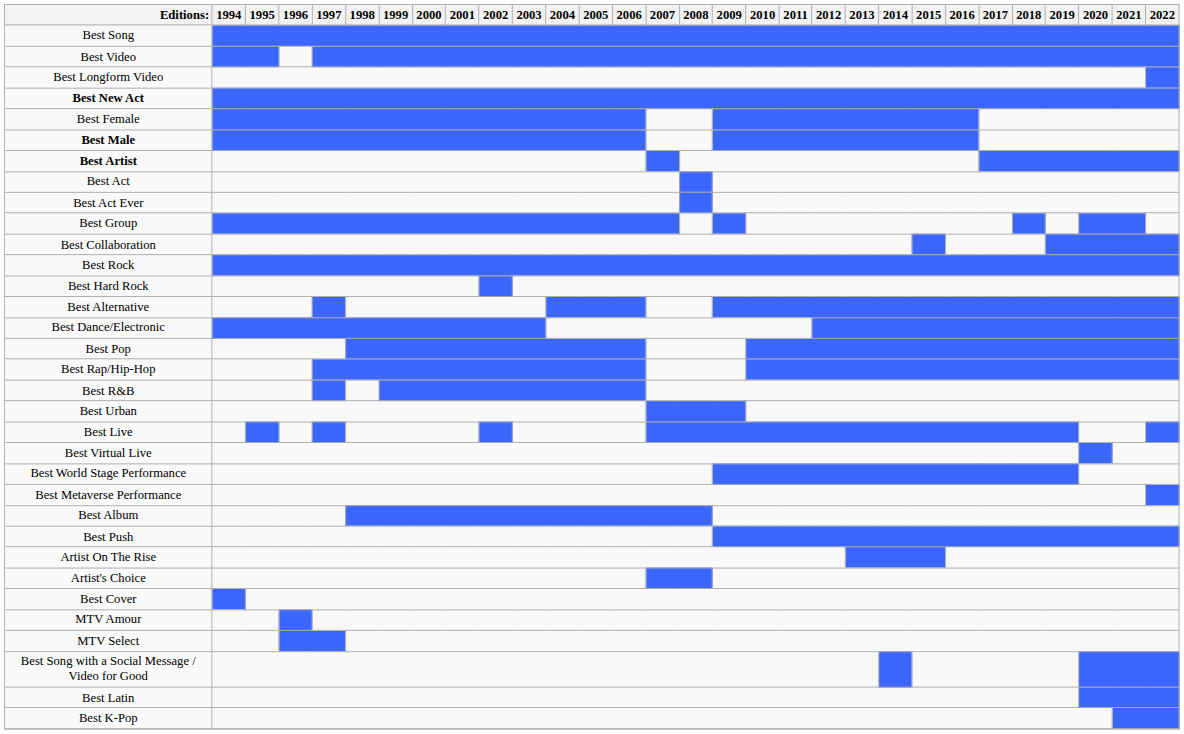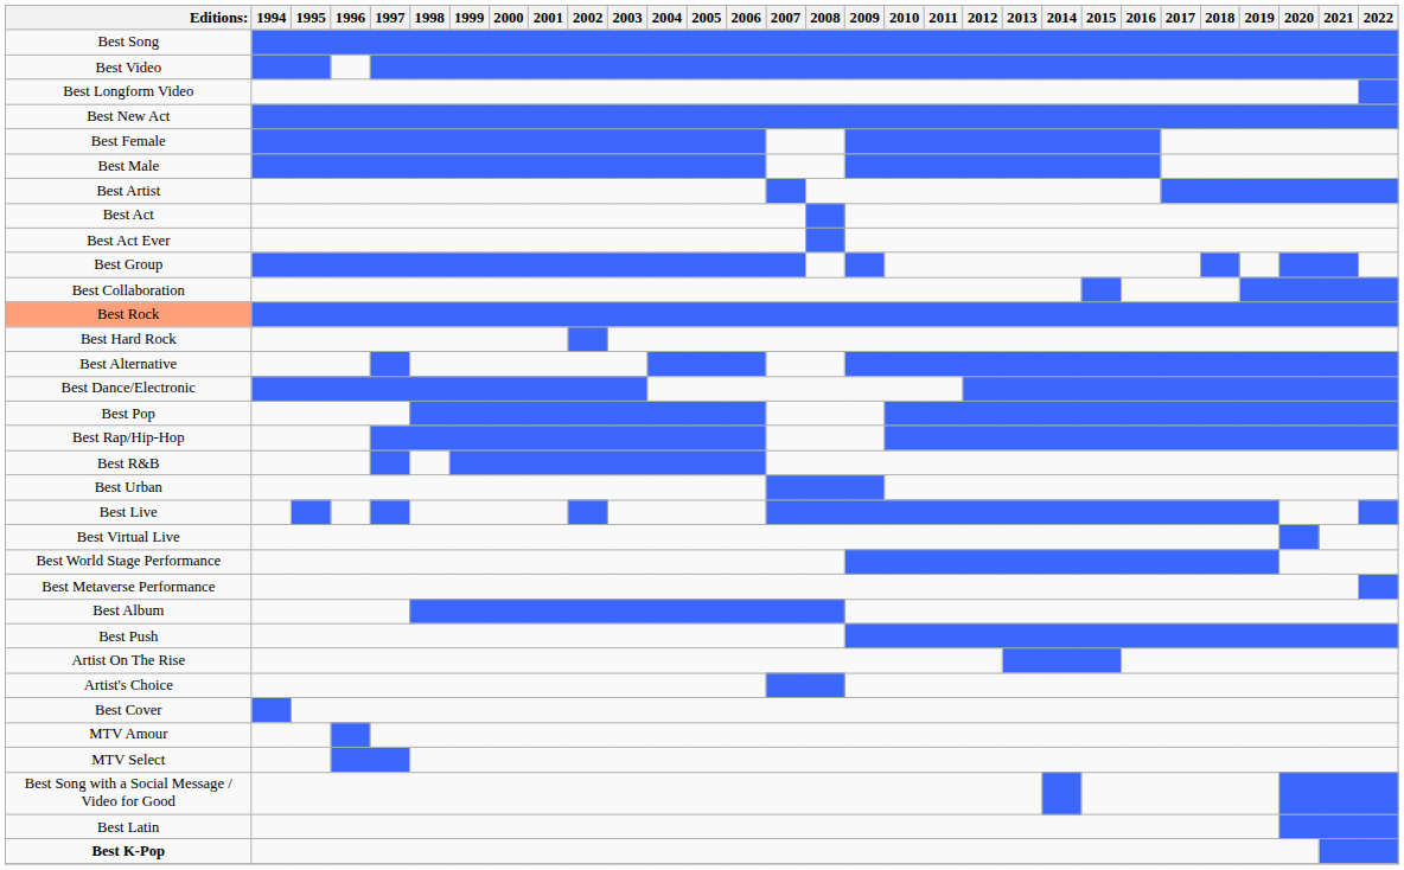Best New Act | Editions:: bold -> normal
Best Male | Editions:: bold -> normal
Best Artist | Editions:: bold -> normal
Best Rock | Editions:: no background -> lightsalmon background
Best K-Pop | Editions:: normal -> bold
